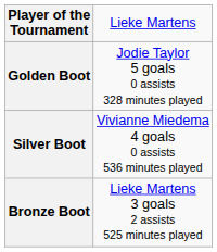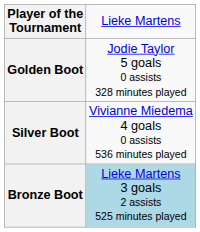Bronze Boot | column 2: no background -> lightblue background
